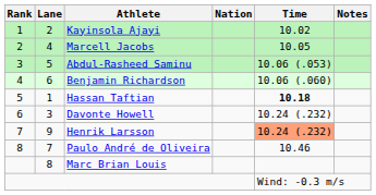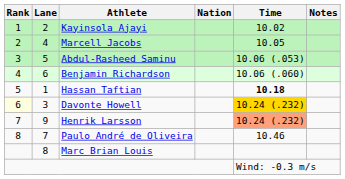Davonte Howell | Rank: no background -> lightyellow background
Davonte Howell | Time: no background -> gold background
